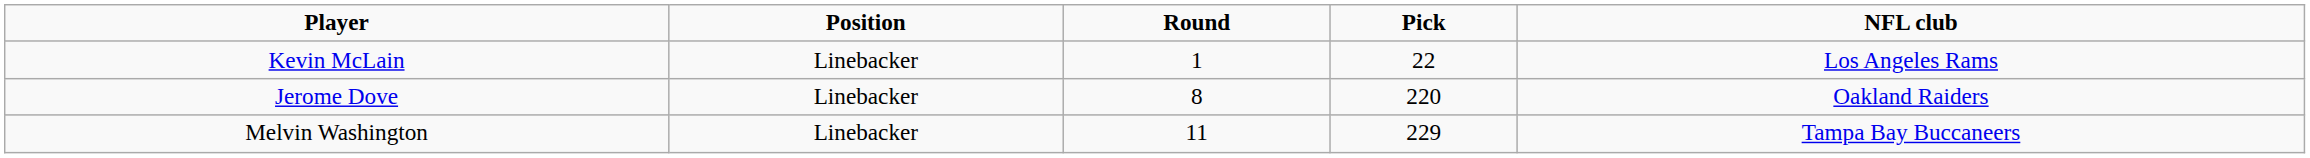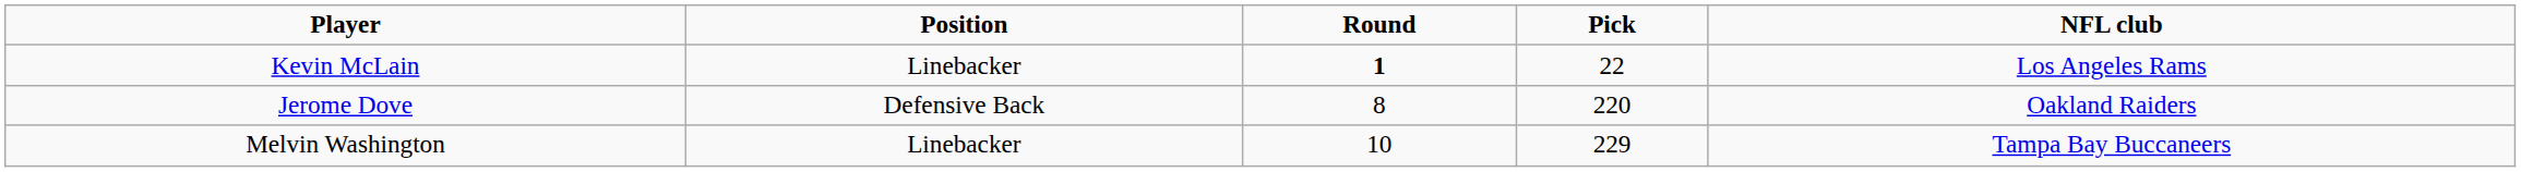Kevin McLain | Round: normal -> bold
Jerome Dove | Position: Linebacker -> Defensive Back
Melvin Washington | Round: 11 -> 10
